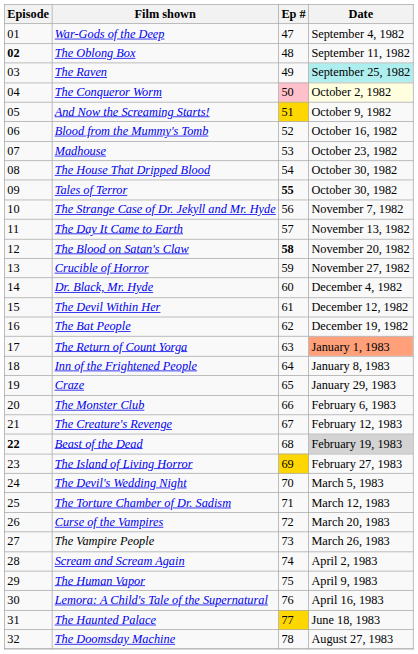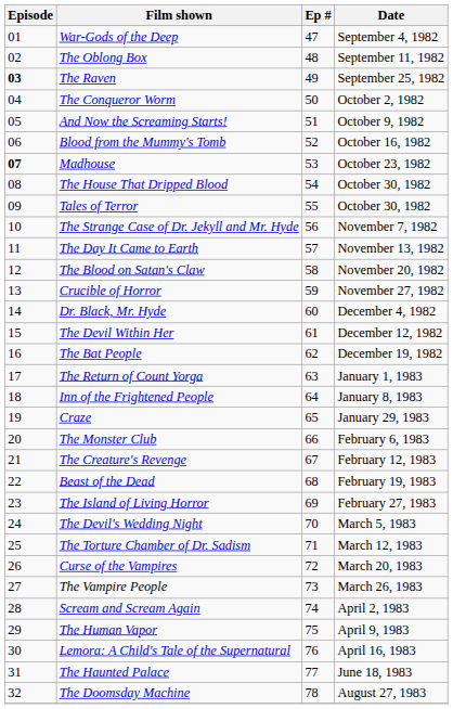The Oblong Box | Episode: bold -> normal
The Raven | Episode: normal -> bold
The Raven | Date: paleturquoise background -> no background
The Conqueror Worm | Ep #: pink background -> no background
The Conqueror Worm | Date: lightyellow background -> no background
And Now the Screaming Starts! | Ep #: gold background -> no background
Madhouse | Episode: normal -> bold
Tales of Terror | Ep #: bold -> normal
The Blood on Satan's Claw | Ep #: bold -> normal
The Return of Count Yorga | Date: lightsalmon background -> no background
Beast of the Dead | Episode: bold -> normal
Beast of the Dead | Date: lightgrey background -> no background
The Island of Living Horror | Ep #: gold background -> no background
The Haunted Palace | Ep #: gold background -> no background
